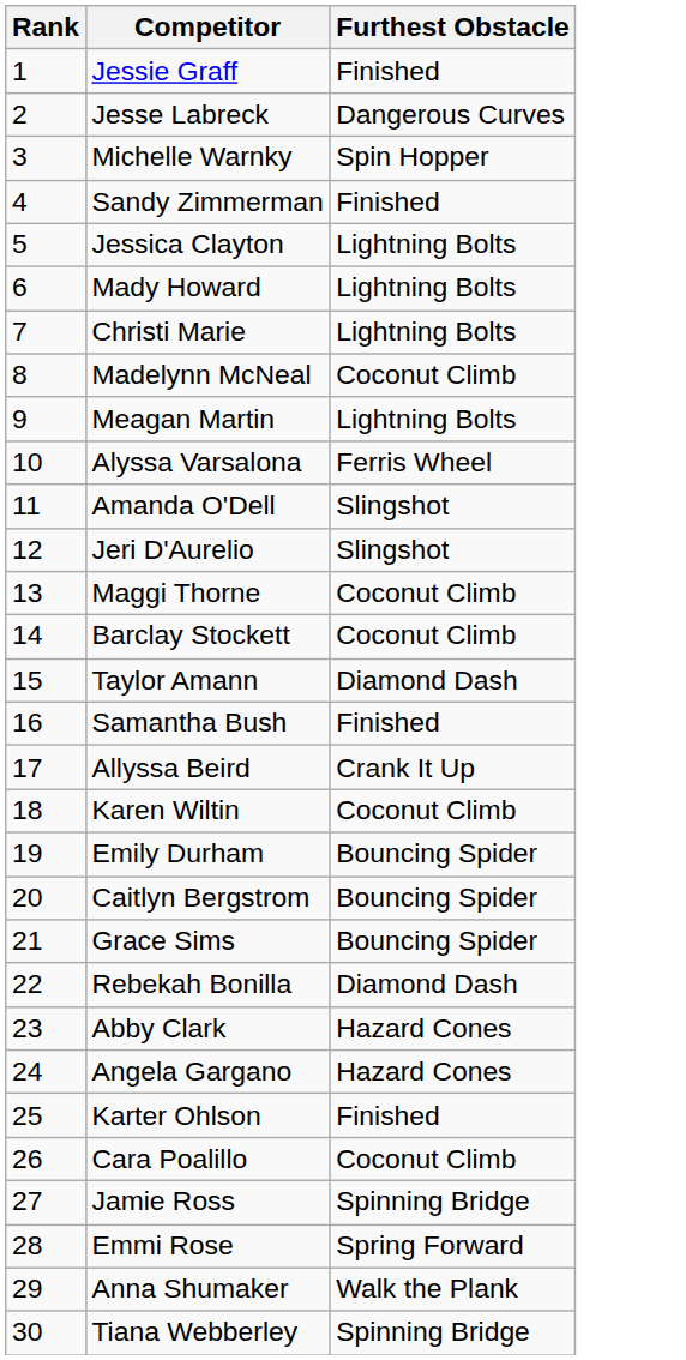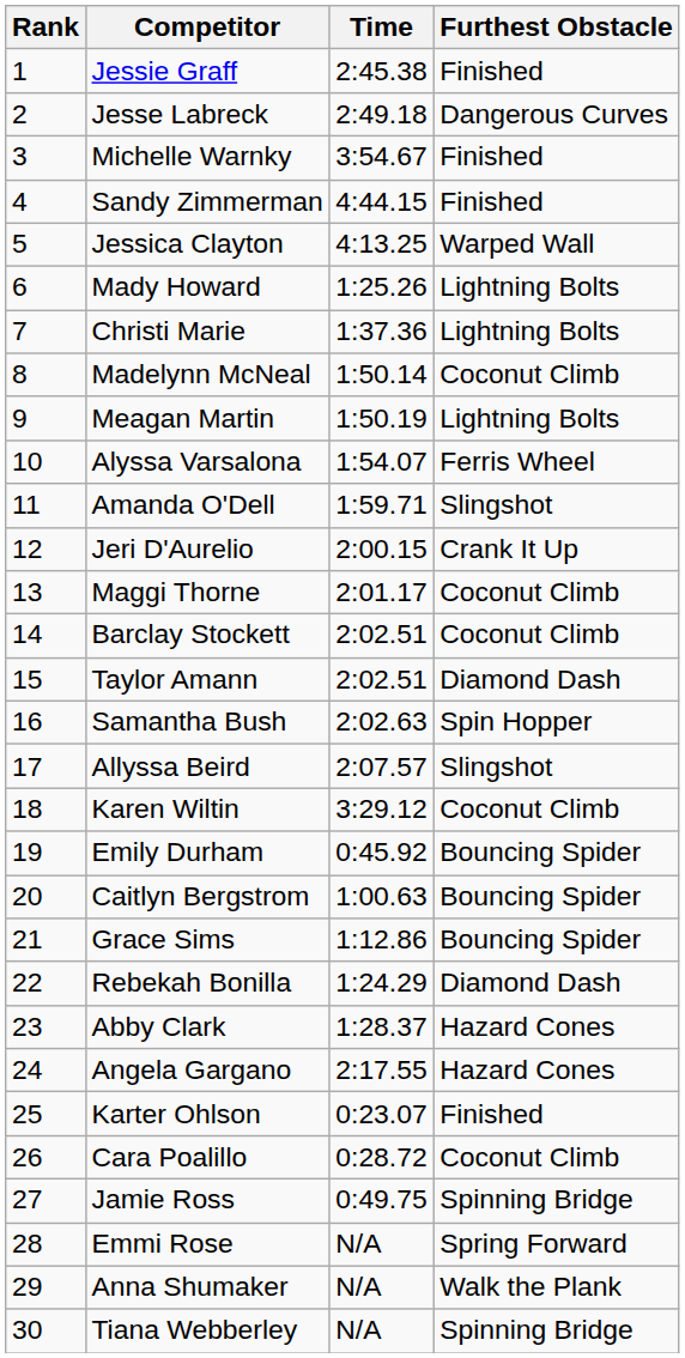+ column: Time | 2:45.38 | 2:49.18 | 3:54.67 | 4:44.15 | 4:13.25 | 1:25.26 | 1:37.36 | 1:50.14 | 1:50.19 | 1:54.07 | 1:59.71 | 2:00.15 | 2:01.17 | 2:02.51 | 2:02.51 | 2:02.63 | 2:07.57 | 3:29.12 | 0:45.92 | 1:00.63 | 1:12.86 | 1:24.29 | 1:28.37 | 2:17.55 | 0:23.07 | 0:28.72 | 0:49.75 | N/A | N/A | N/A
Michelle Warnky | Furthest Obstacle: Spin Hopper -> Finished
Jessica Clayton | Furthest Obstacle: Lightning Bolts -> Warped Wall
Jeri D'Aurelio | Furthest Obstacle: Slingshot -> Crank It Up
Samantha Bush | Furthest Obstacle: Finished -> Spin Hopper
Allyssa Beird | Furthest Obstacle: Crank It Up -> Slingshot
